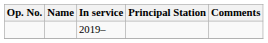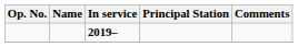row 2 | In service: normal -> bold
